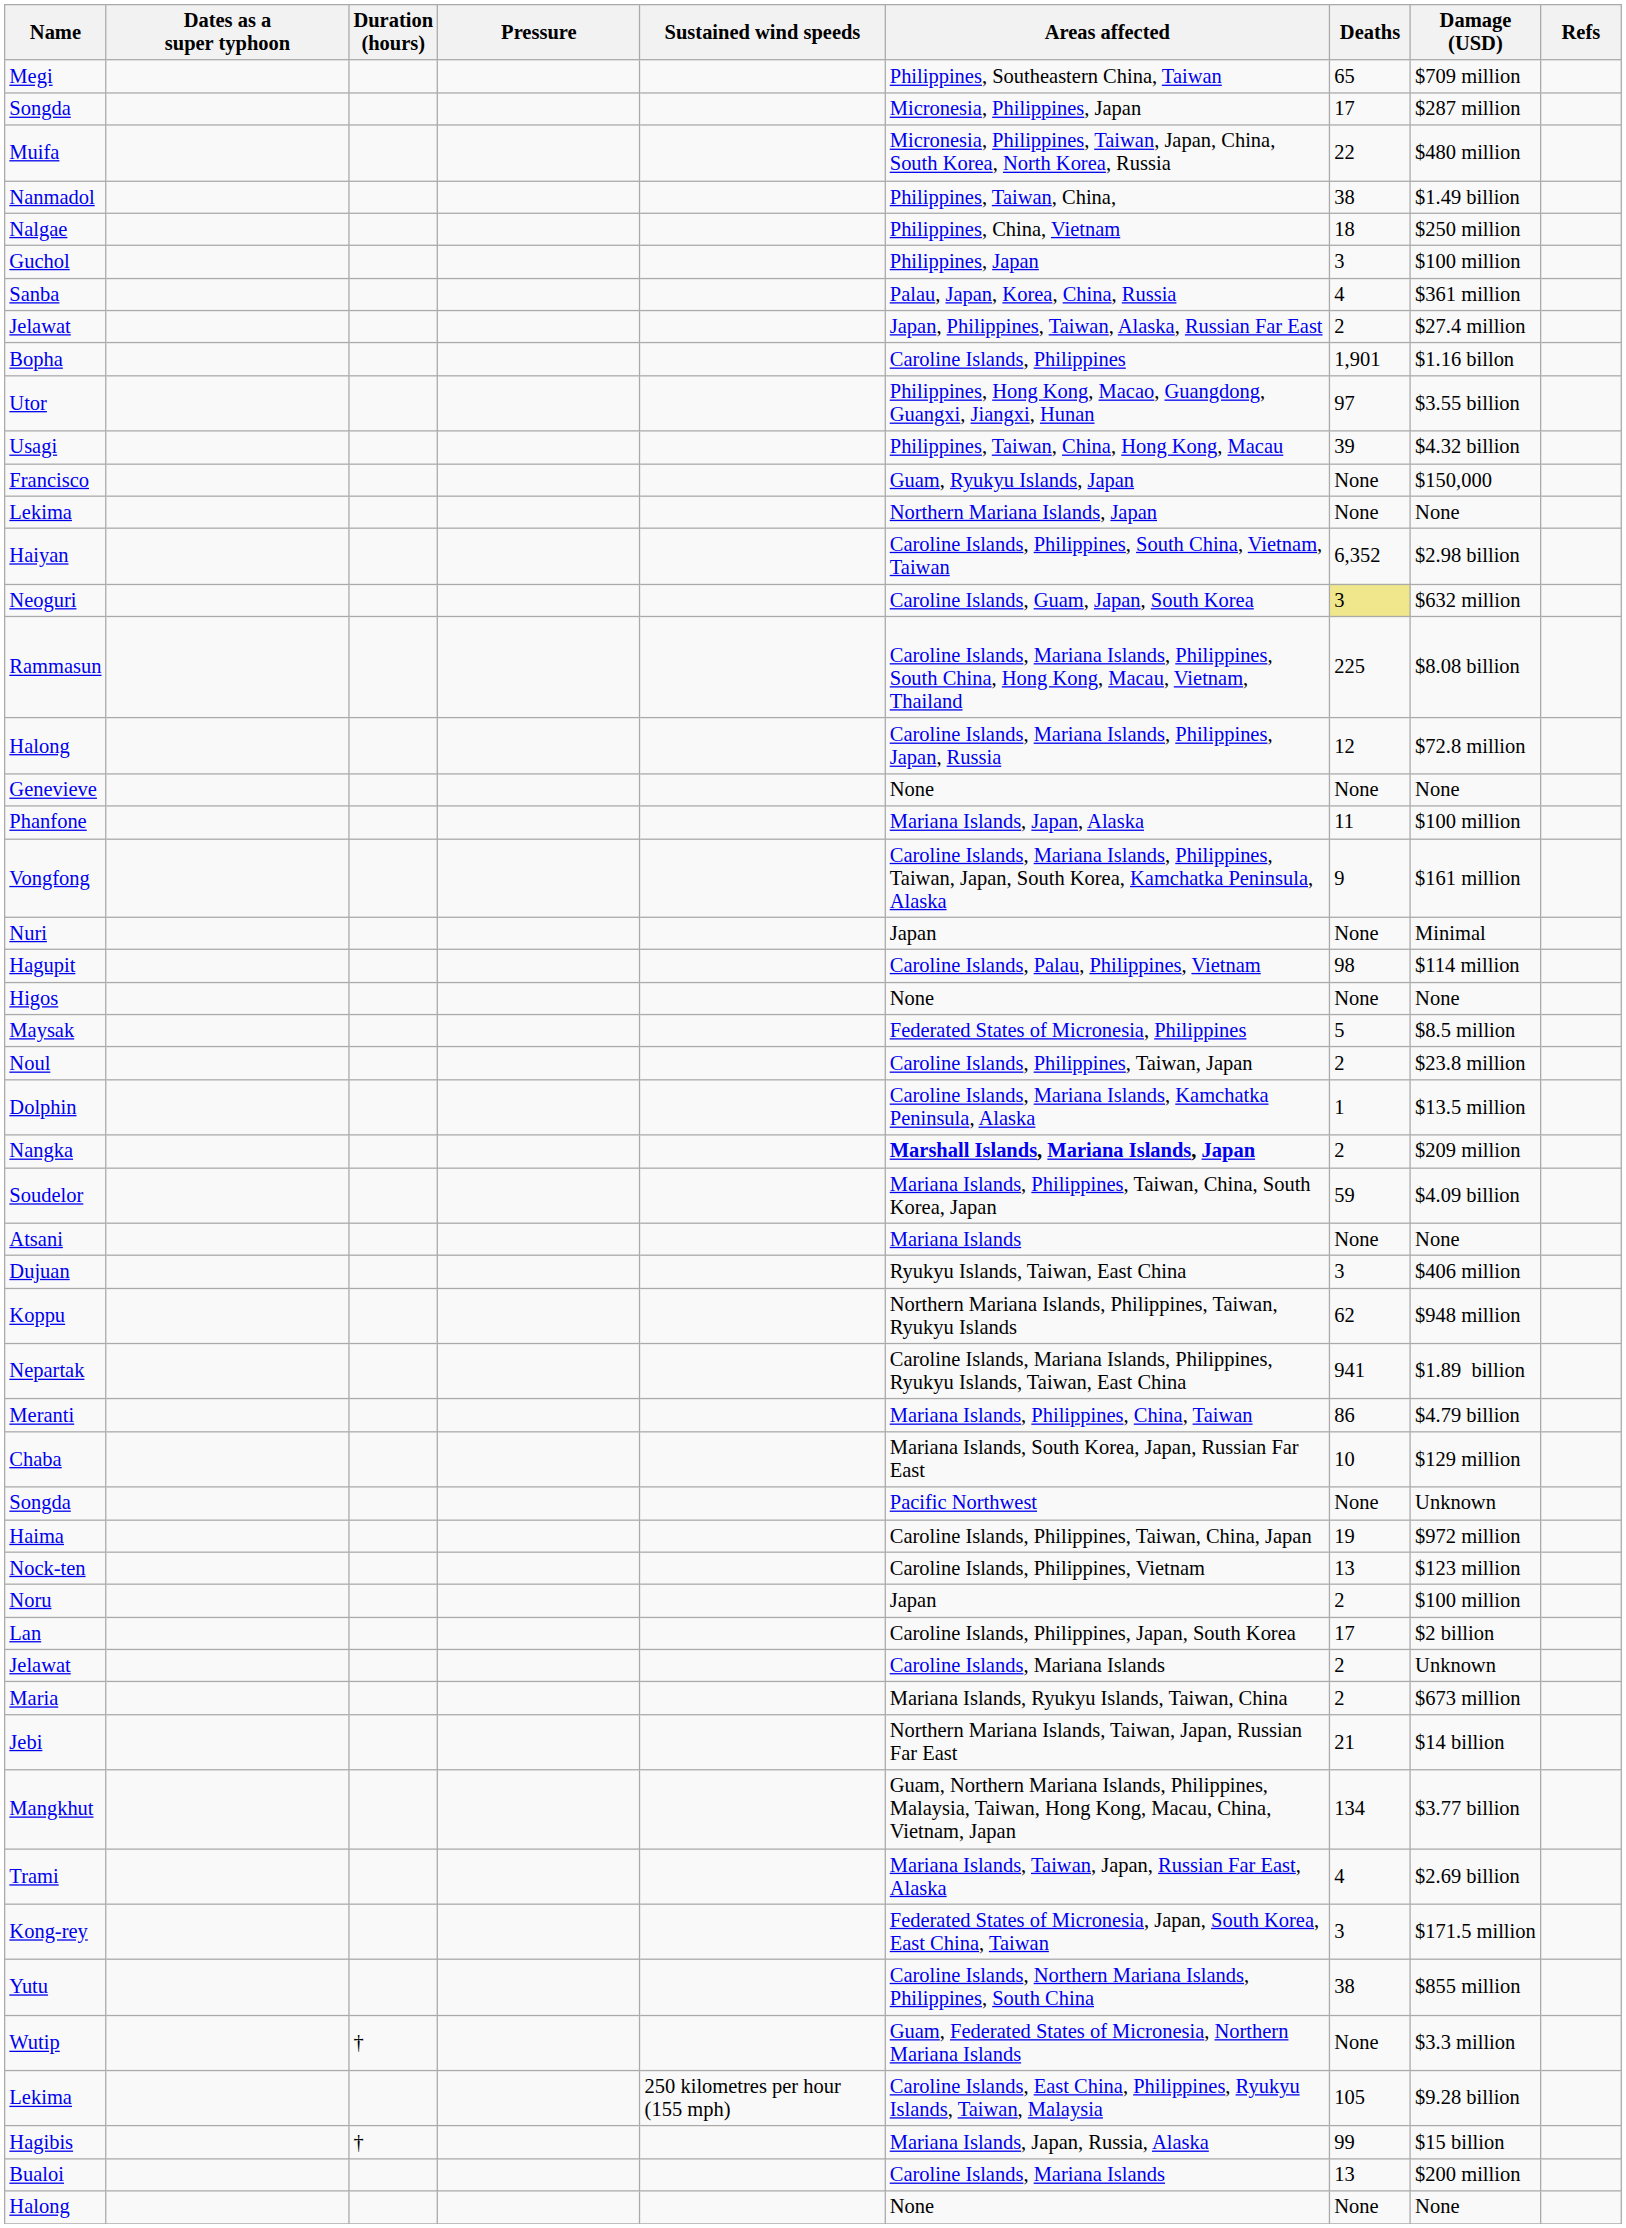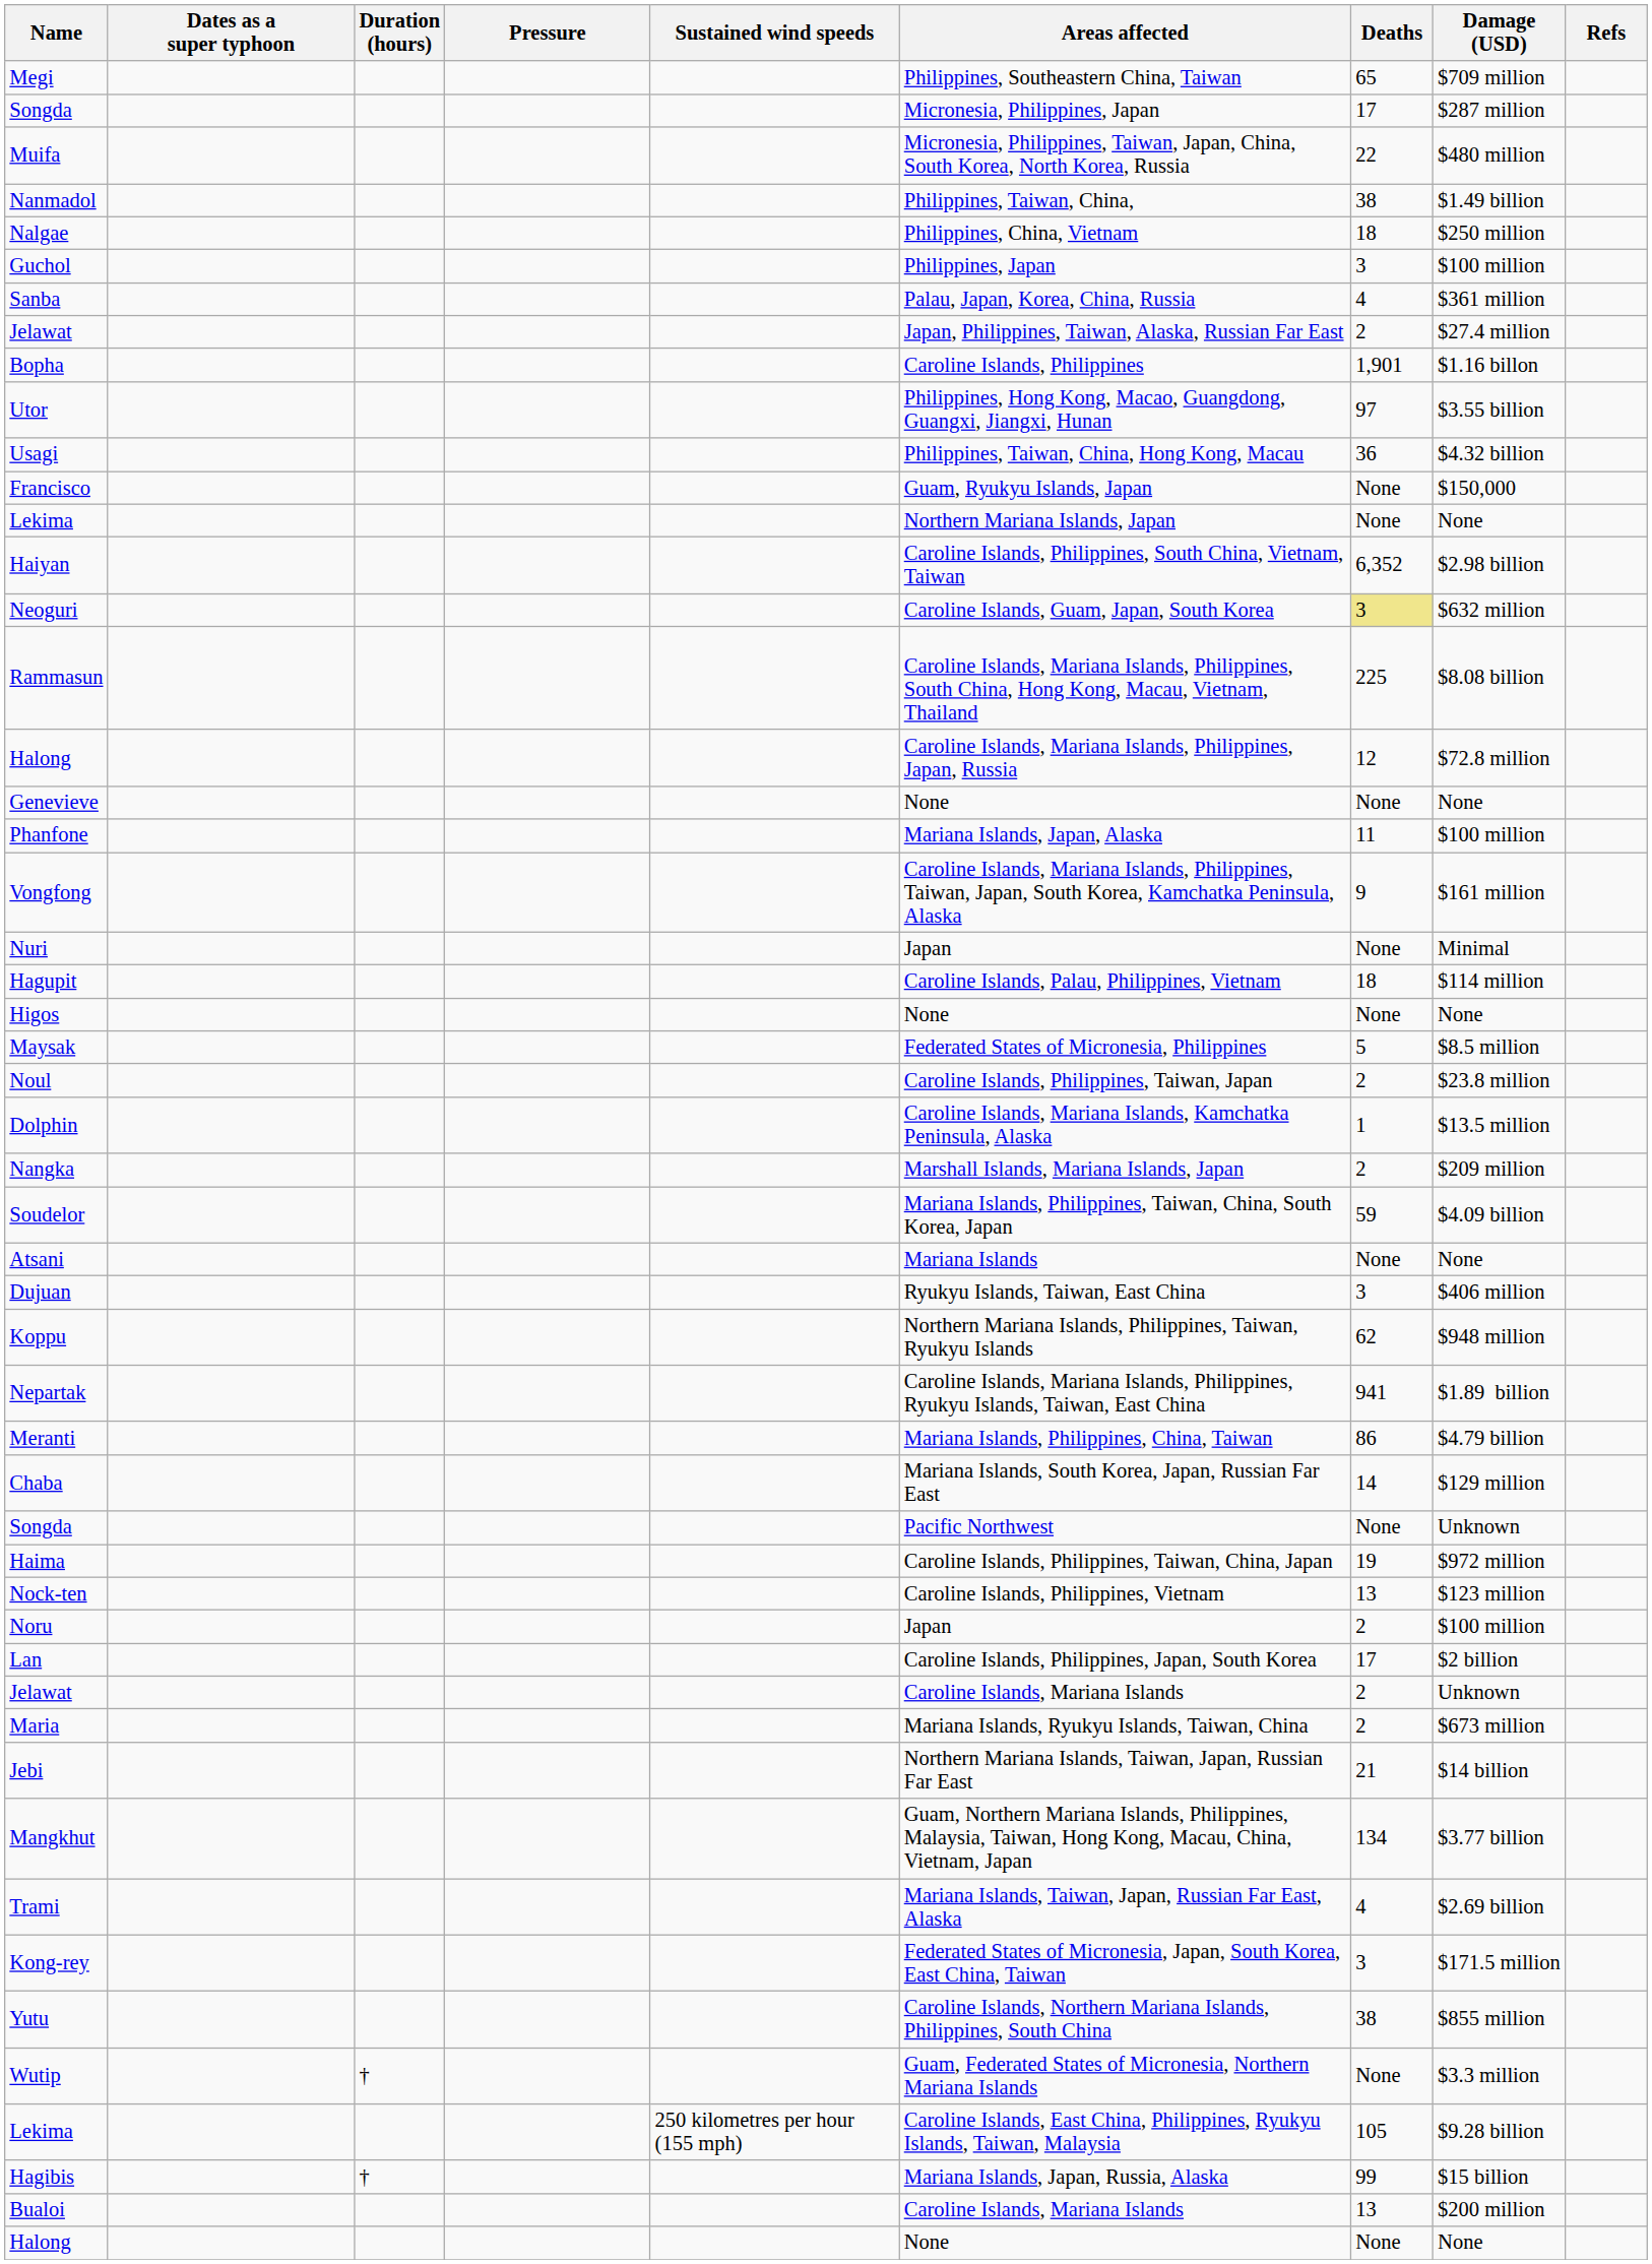Usagi | Deaths: 39 -> 36
Hagupit | Deaths: 98 -> 18
Nangka | Areas affected: bold -> normal
Chaba | Deaths: 10 -> 14
